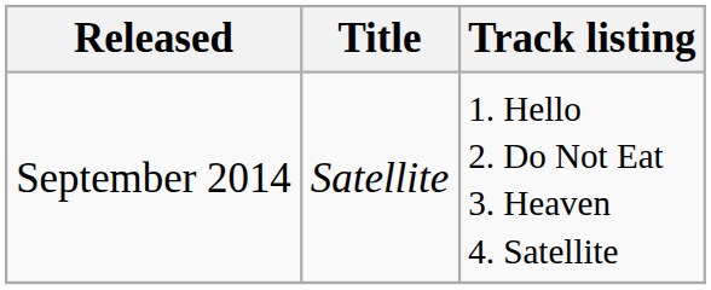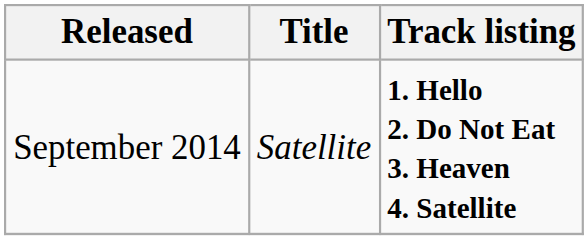September 2014 | Track listing: normal -> bold
